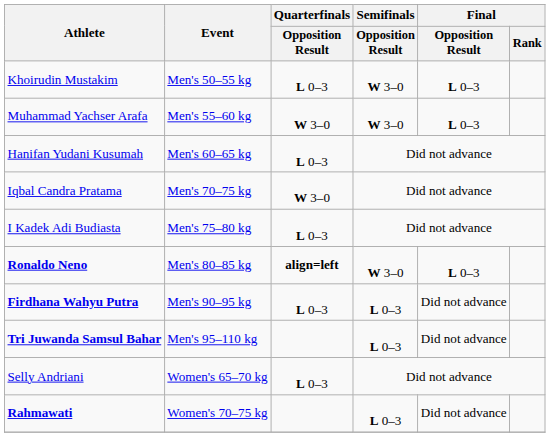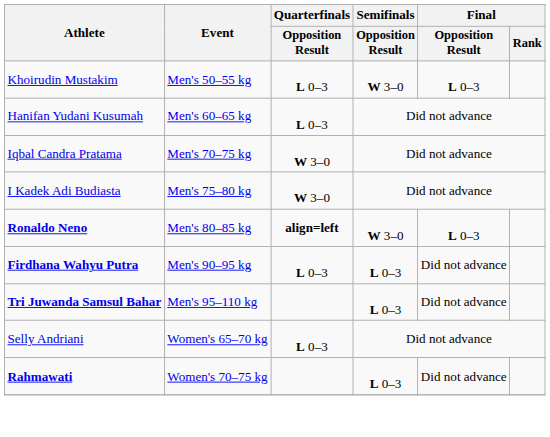- row: Muhammad Yachser Arafa | Men's 55–60 kg | W 3–0 | W 3–0 | L 0–3
I Kadek Adi Budiasta | Quarterfinals / Opposition Result: L 0–3 -> W 3–0
